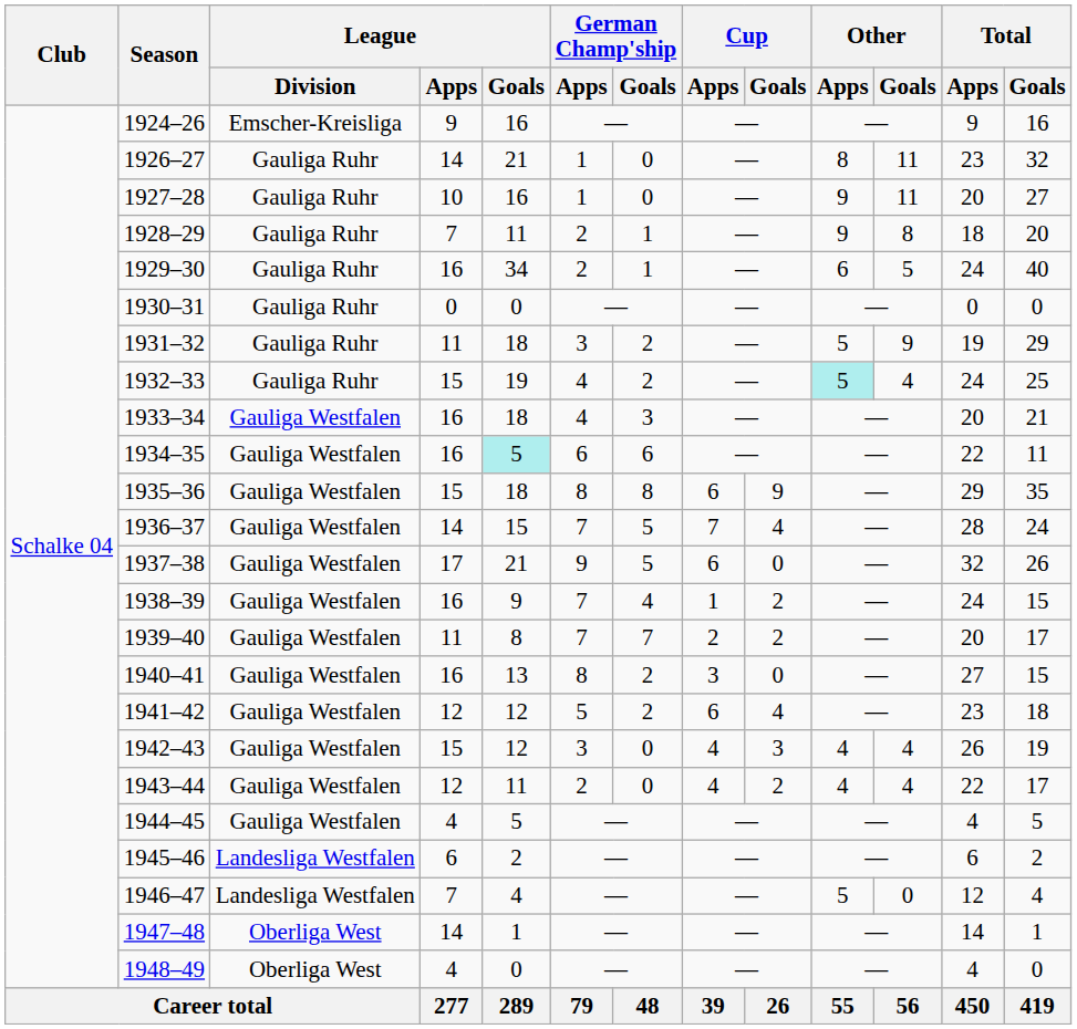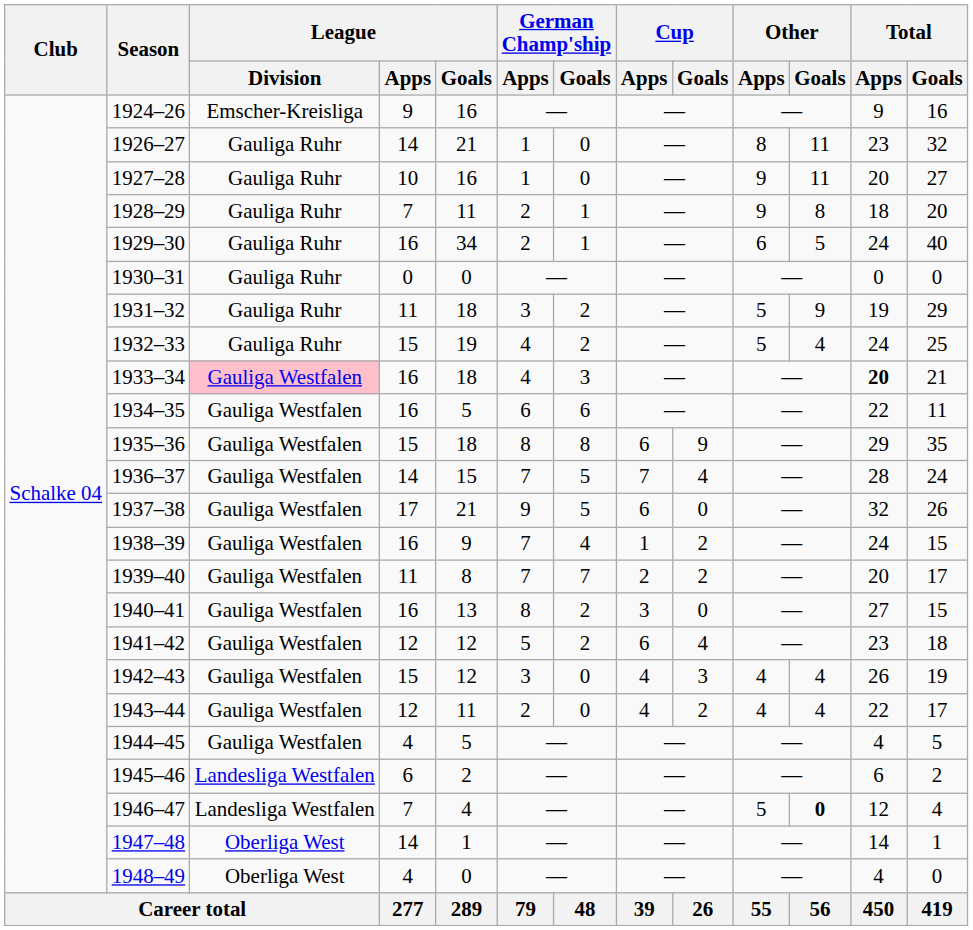1932–33 | Other / Apps: paleturquoise background -> no background
1933–34 | League / Division: no background -> pink background
1933–34 | Total / Apps: normal -> bold
1934–35 | League / Goals: paleturquoise background -> no background
1946–47 | Other / Goals: normal -> bold
